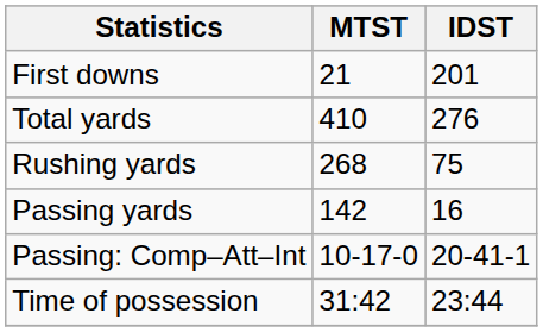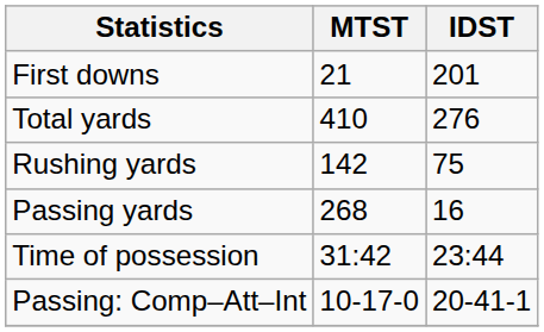Rushing yards | MTST: 268 -> 142
Passing yards | MTST: 142 -> 268
rows swapped: Passing: Comp–Att–Int <-> Time of possession
